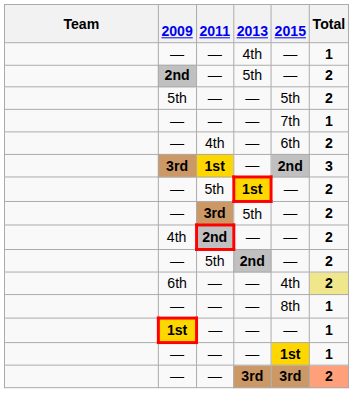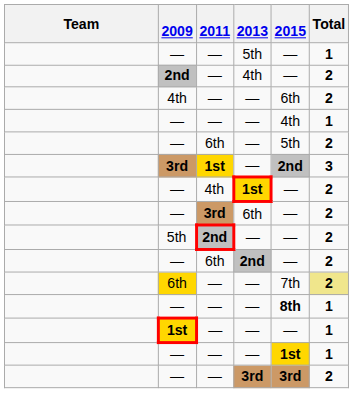row 2 | 2013: 4th -> 5th
row 3 | 2013: 5th -> 4th
row 4 | 2009: 5th -> 4th
row 4 | 2015: 5th -> 6th
row 5 | 2015: 7th -> 4th
row 6 | 2011: 4th -> 6th
row 6 | 2015: 6th -> 5th
row 8 | 2011: 5th -> 4th
row 9 | 2013: 5th -> 6th
row 10 | 2009: 4th -> 5th
row 11 | 2011: 5th -> 6th
row 12 | 2009: no background -> gold background
row 12 | 2015: 4th -> 7th
row 13 | 2015: normal -> bold
row 16 | Total: lightsalmon background -> no background
